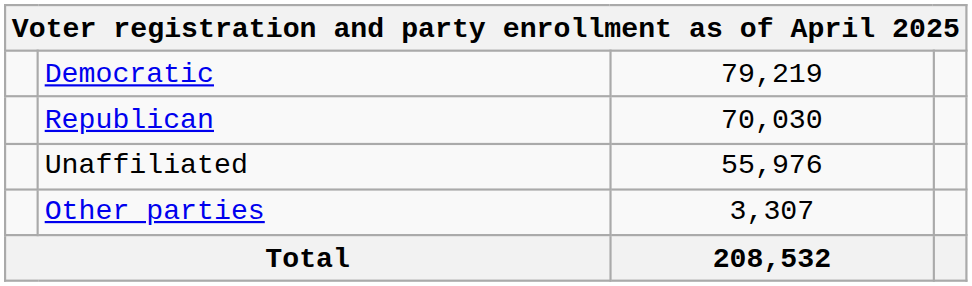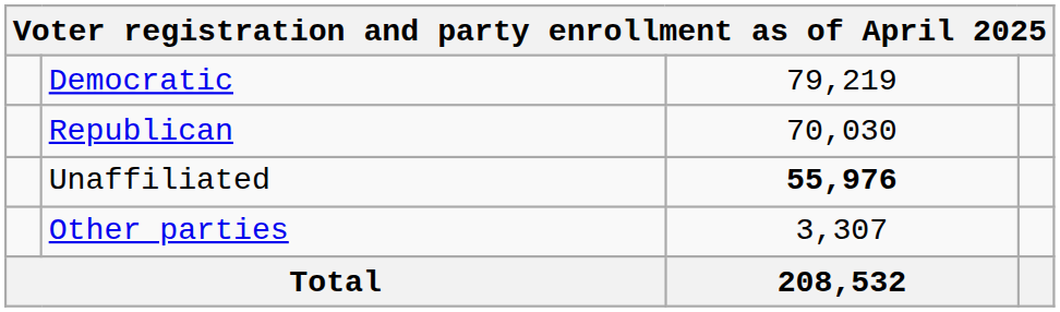Unaffiliated | column 3: normal -> bold
